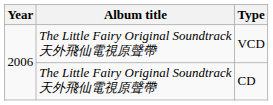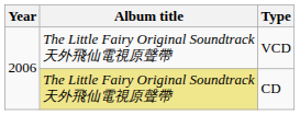CD | Album title: no background -> khaki background
